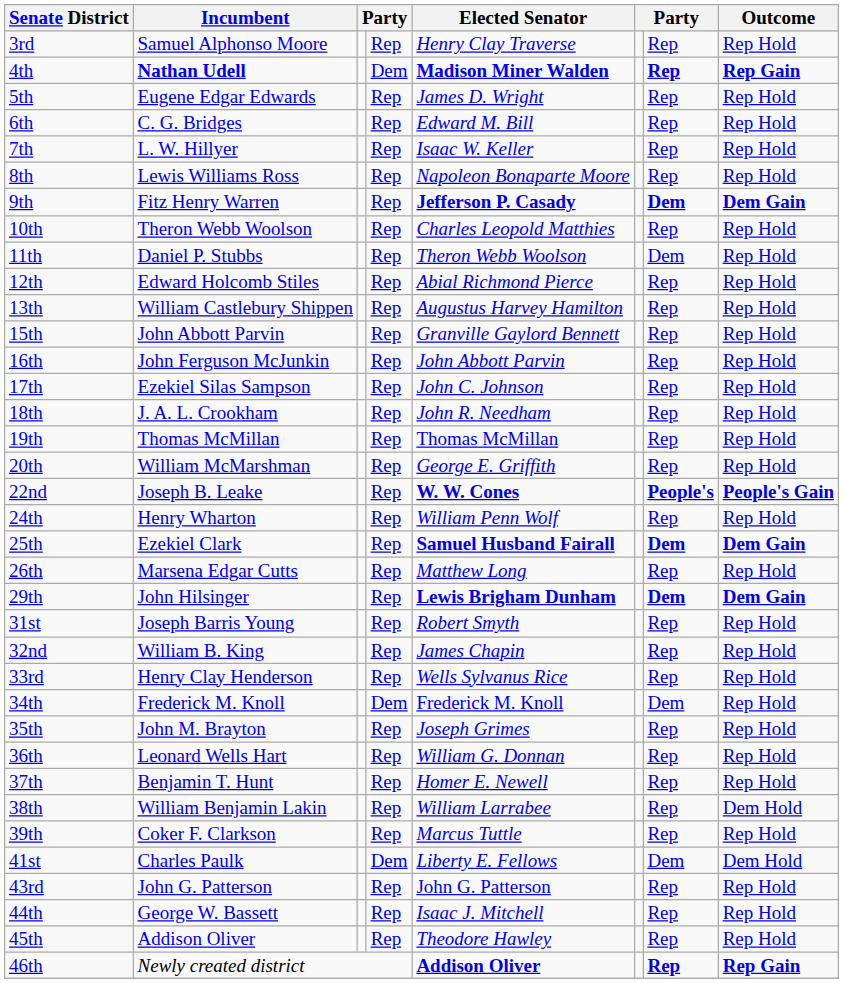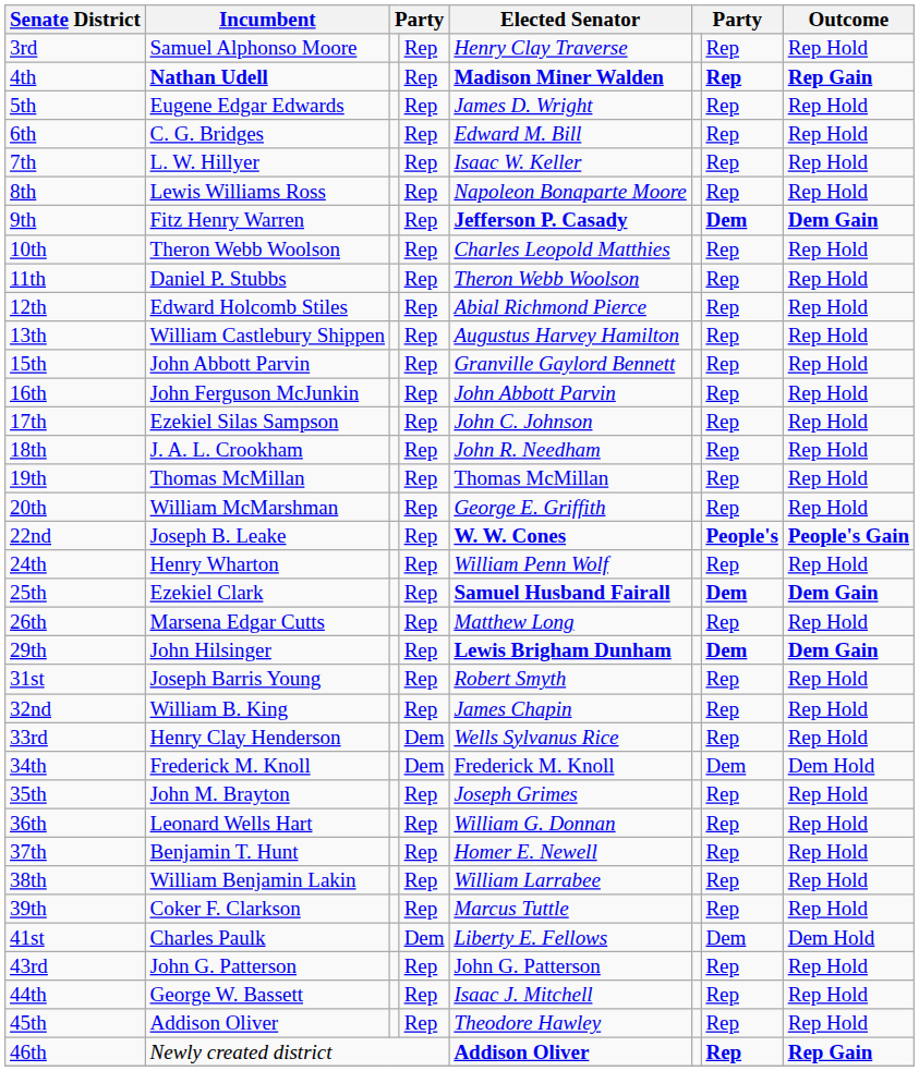4th | column 4: Dem -> Rep
11th | column 7: Dem -> Rep
33rd | column 4: Rep -> Dem
34th | Outcome: Rep Hold -> Dem Hold
38th | Outcome: Dem Hold -> Rep Hold
